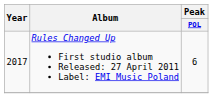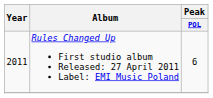row 3 | Year: 2017 -> 2011
